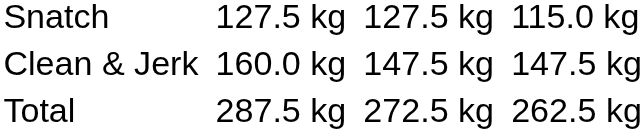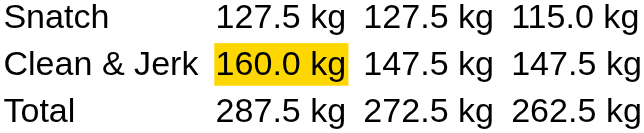Clean & Jerk | column 2: no background -> gold background
